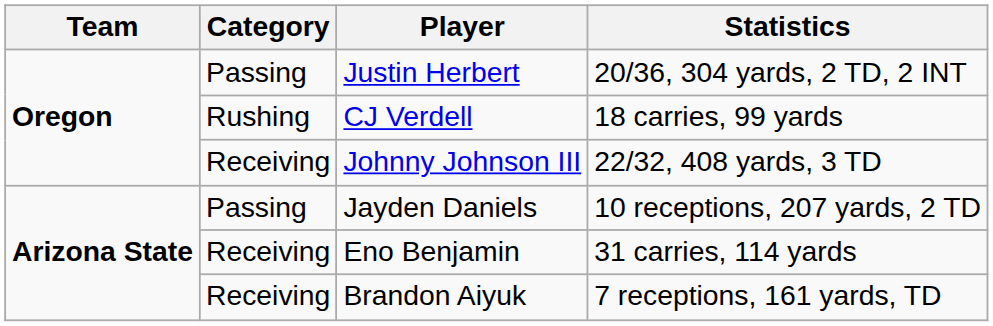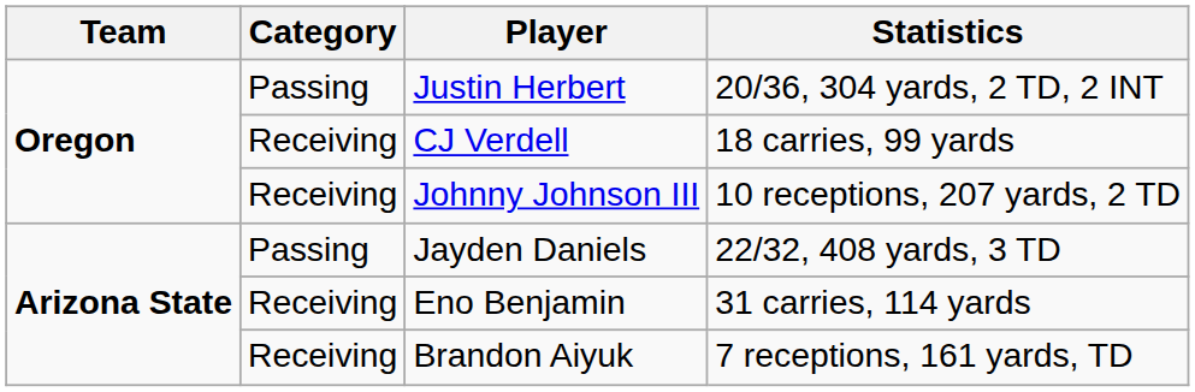CJ Verdell | Category: Rushing -> Receiving
Johnny Johnson III | Statistics: 22/32, 408 yards, 3 TD -> 10 receptions, 207 yards, 2 TD
Jayden Daniels | Statistics: 10 receptions, 207 yards, 2 TD -> 22/32, 408 yards, 3 TD
